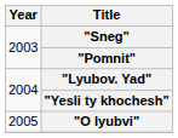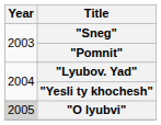"O lyubvi" | Year: no background -> lightgrey background
